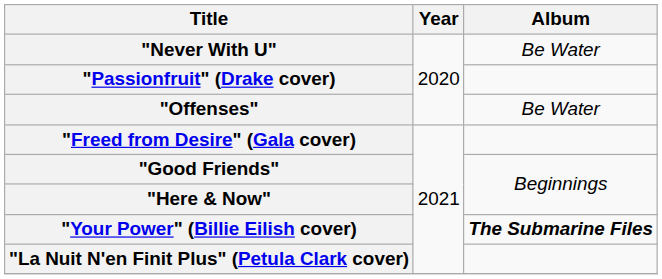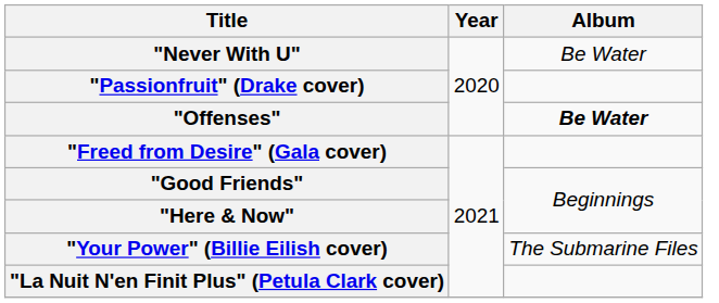"Offenses" | Album: normal -> bold
"Your Power" (Billie Eilish cover) | Album: bold -> normal
